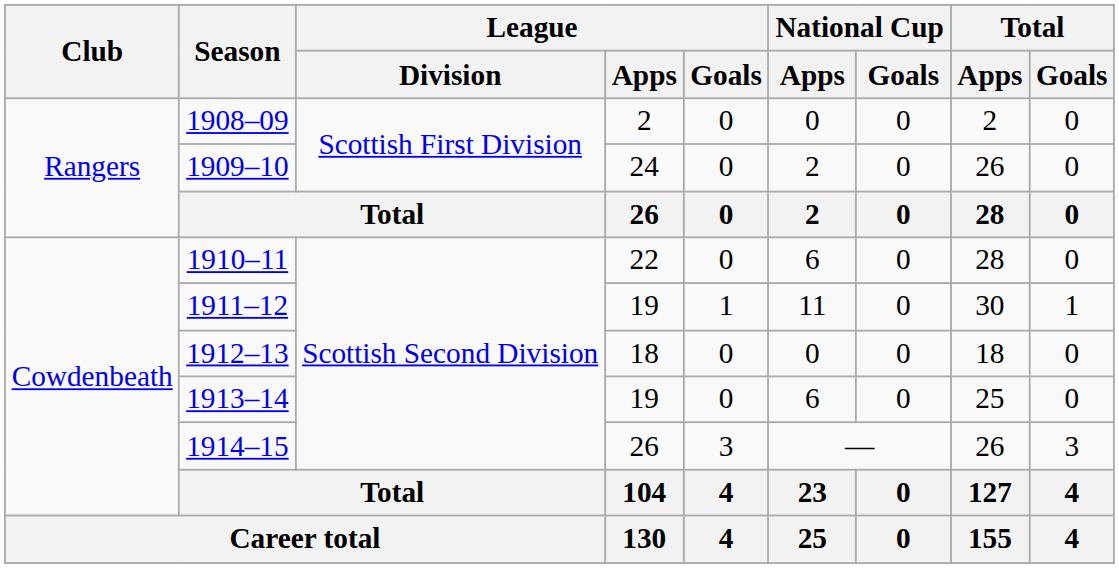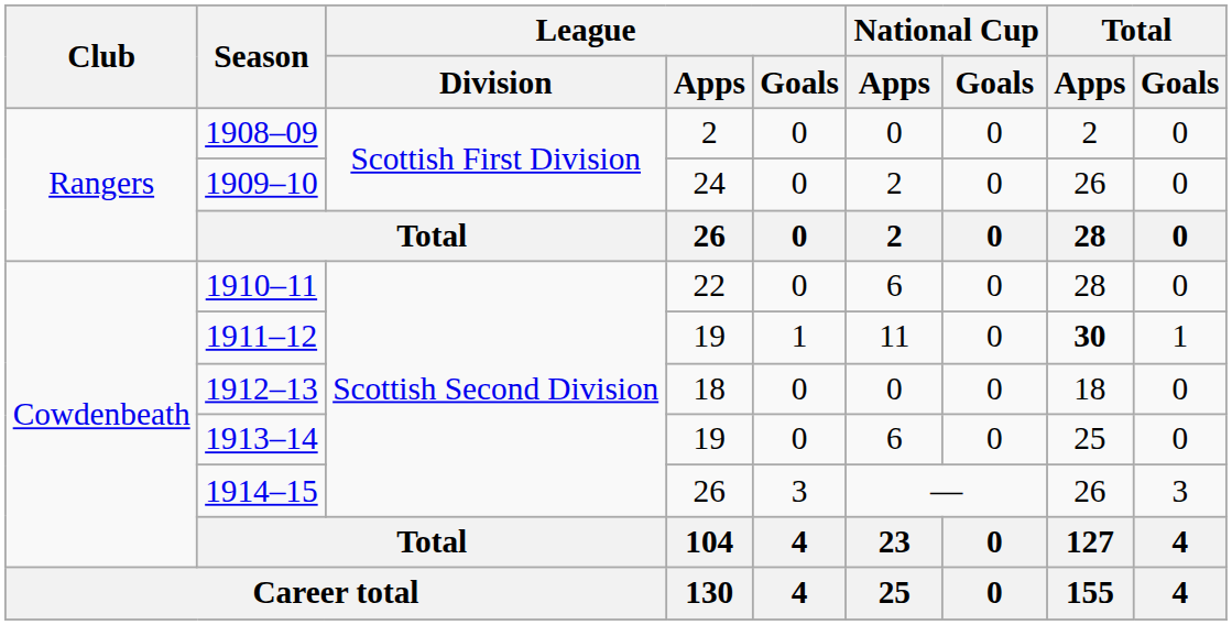1911–12 | Total / Apps: normal -> bold
